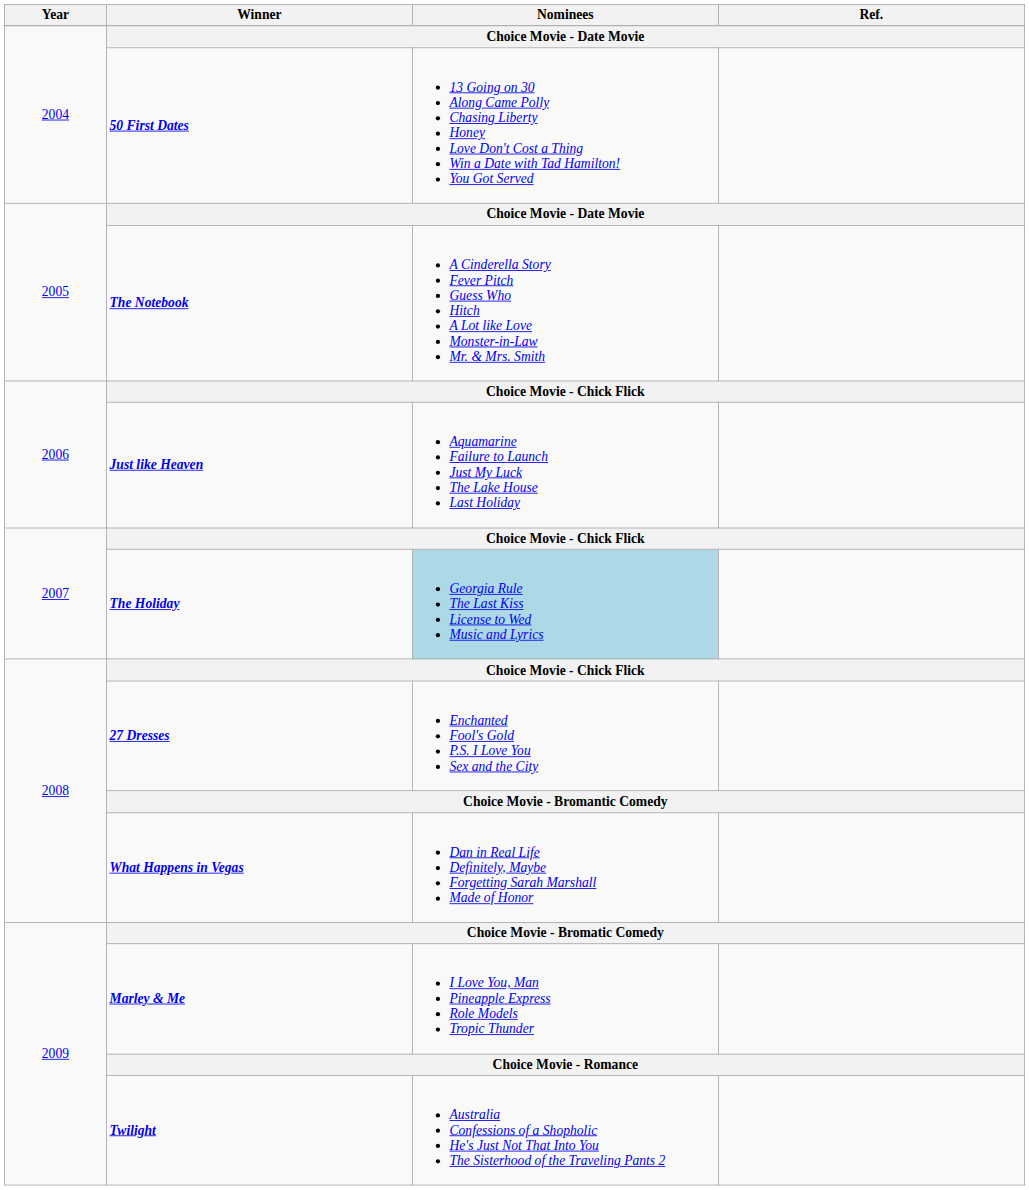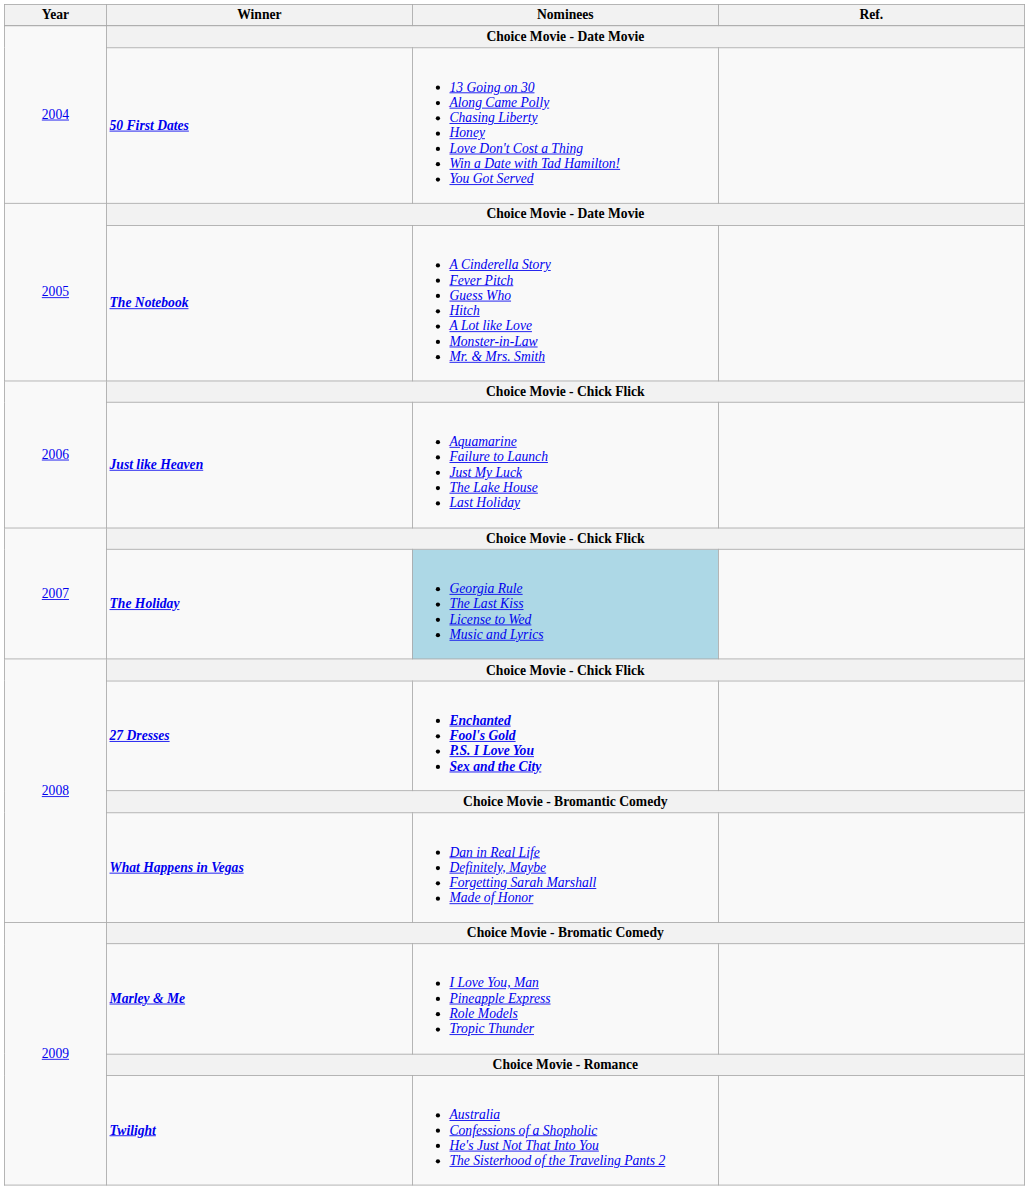27 Dresses | Nominees: normal -> bold
